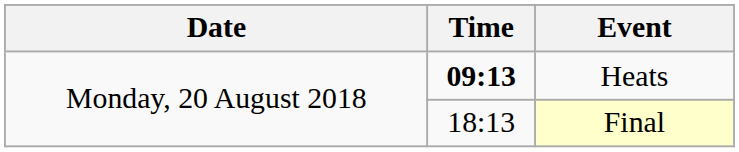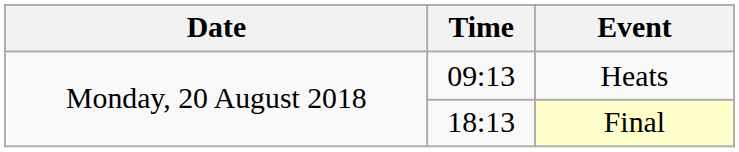Heats | Time: bold -> normal
